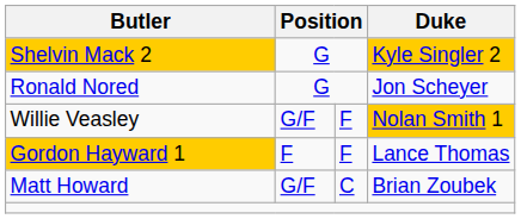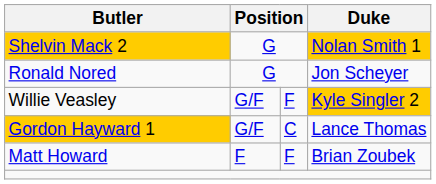Shelvin Mack 2 | Duke: Kyle Singler 2 -> Nolan Smith 1
Willie Veasley | Duke: Nolan Smith 1 -> Kyle Singler 2
Gordon Hayward 1 | column 2: F -> G/F
Gordon Hayward 1 | column 3: F -> C
Matt Howard | column 2: G/F -> F
Matt Howard | column 3: C -> F
